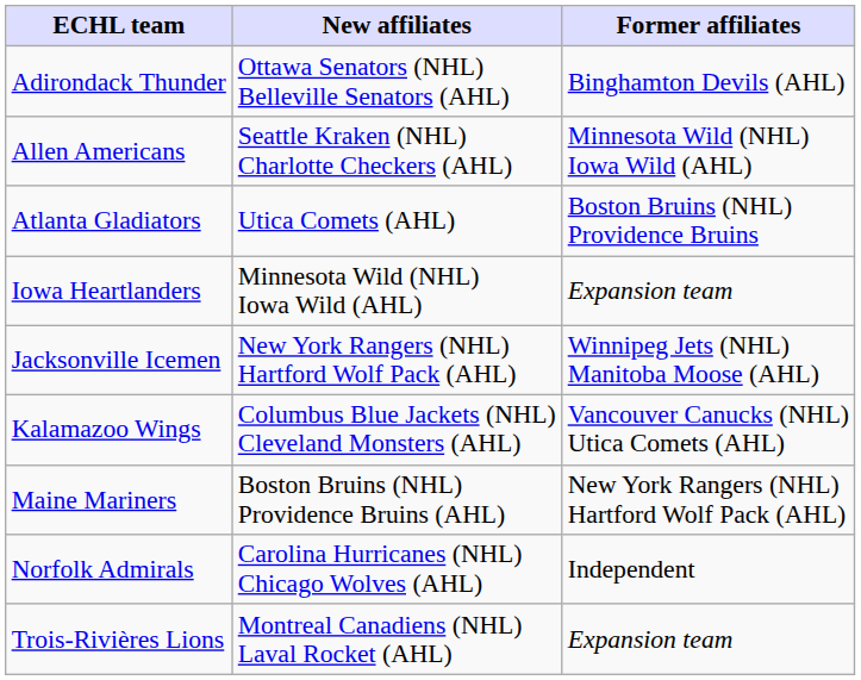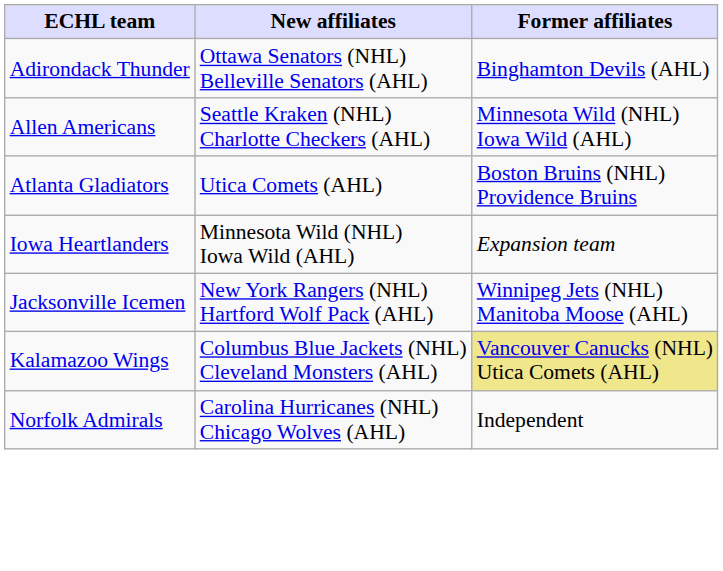Kalamazoo Wings | Former affiliates: no background -> khaki background
- row: Maine Mariners | Boston Bruins (NHL) Providence Bruins (AHL) | New York Rangers (NHL) Hartford Wolf Pack (AHL)
- row: Trois-Rivières Lions | Montreal Canadiens (NHL) Laval Rocket (AHL) | Expansion team
